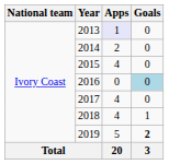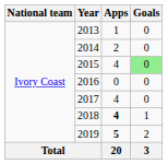2013 | Apps: lavender background -> no background
2015 | Goals: no background -> lightgreen background
2016 | Goals: lightblue background -> no background
2018 | Apps: normal -> bold
2019 | Apps: normal -> bold
2019 | Goals: bold -> normal
